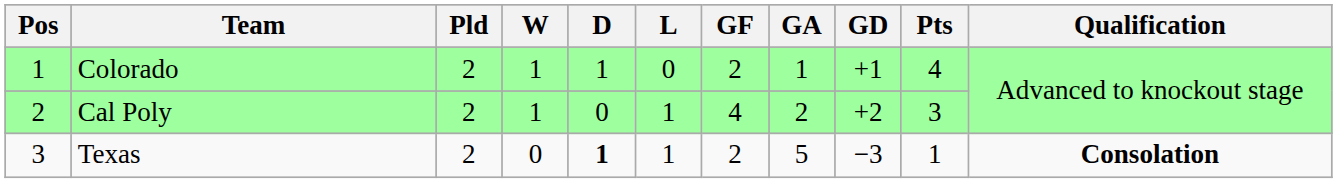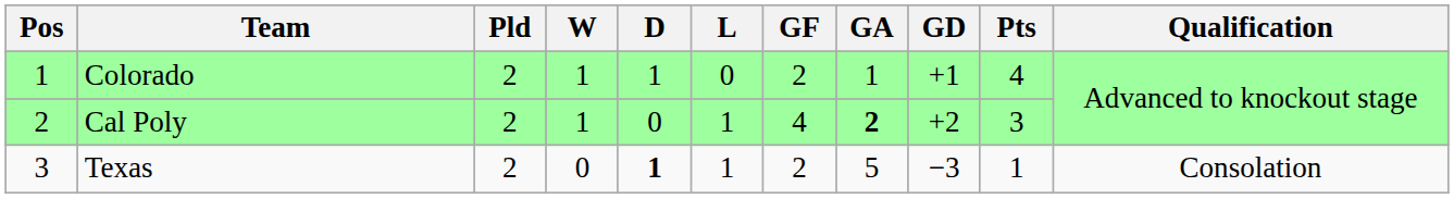Cal Poly | GA: normal -> bold
Texas | Qualification: bold -> normal
